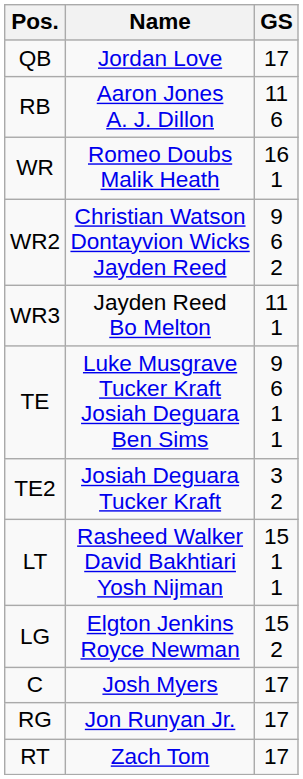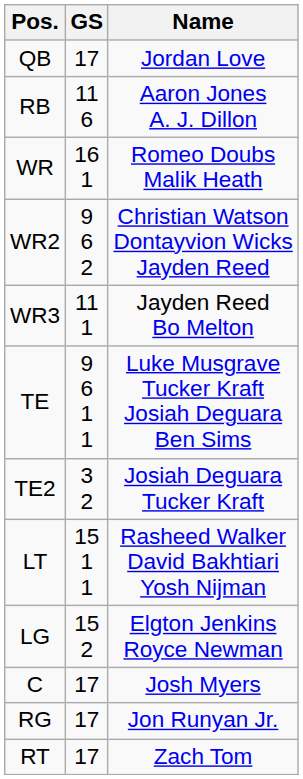columns swapped: Name <-> GS
